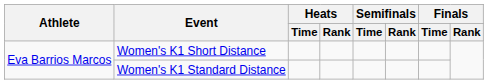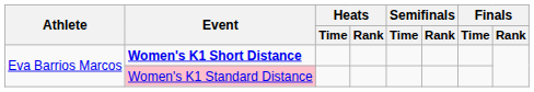Women's K1 Short Distance | Event: normal -> bold
Women's K1 Standard Distance | Event: no background -> pink background
